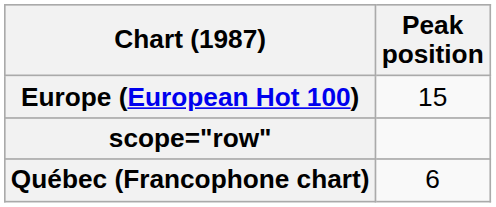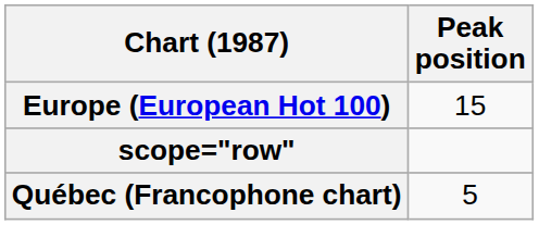Québec (Francophone chart) | Peak position: 6 -> 5
